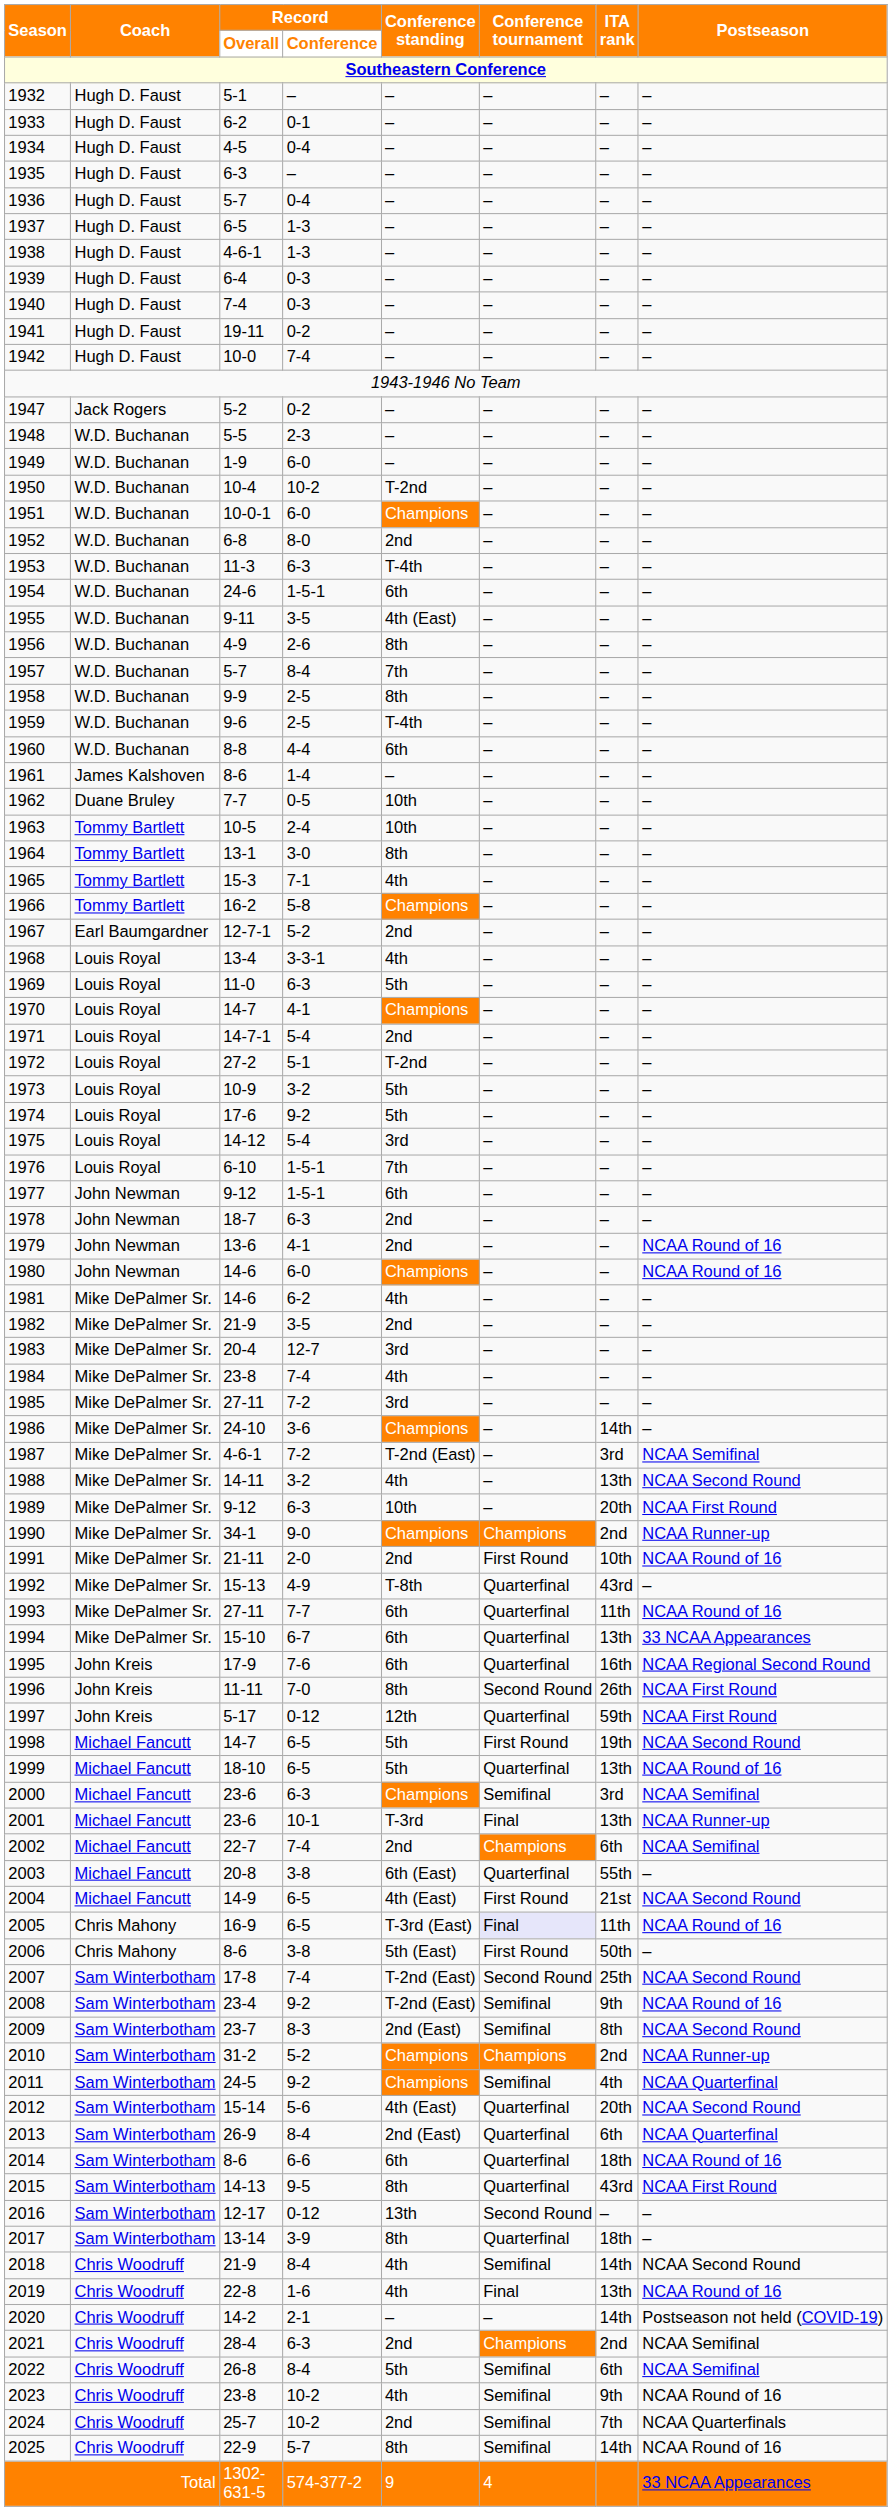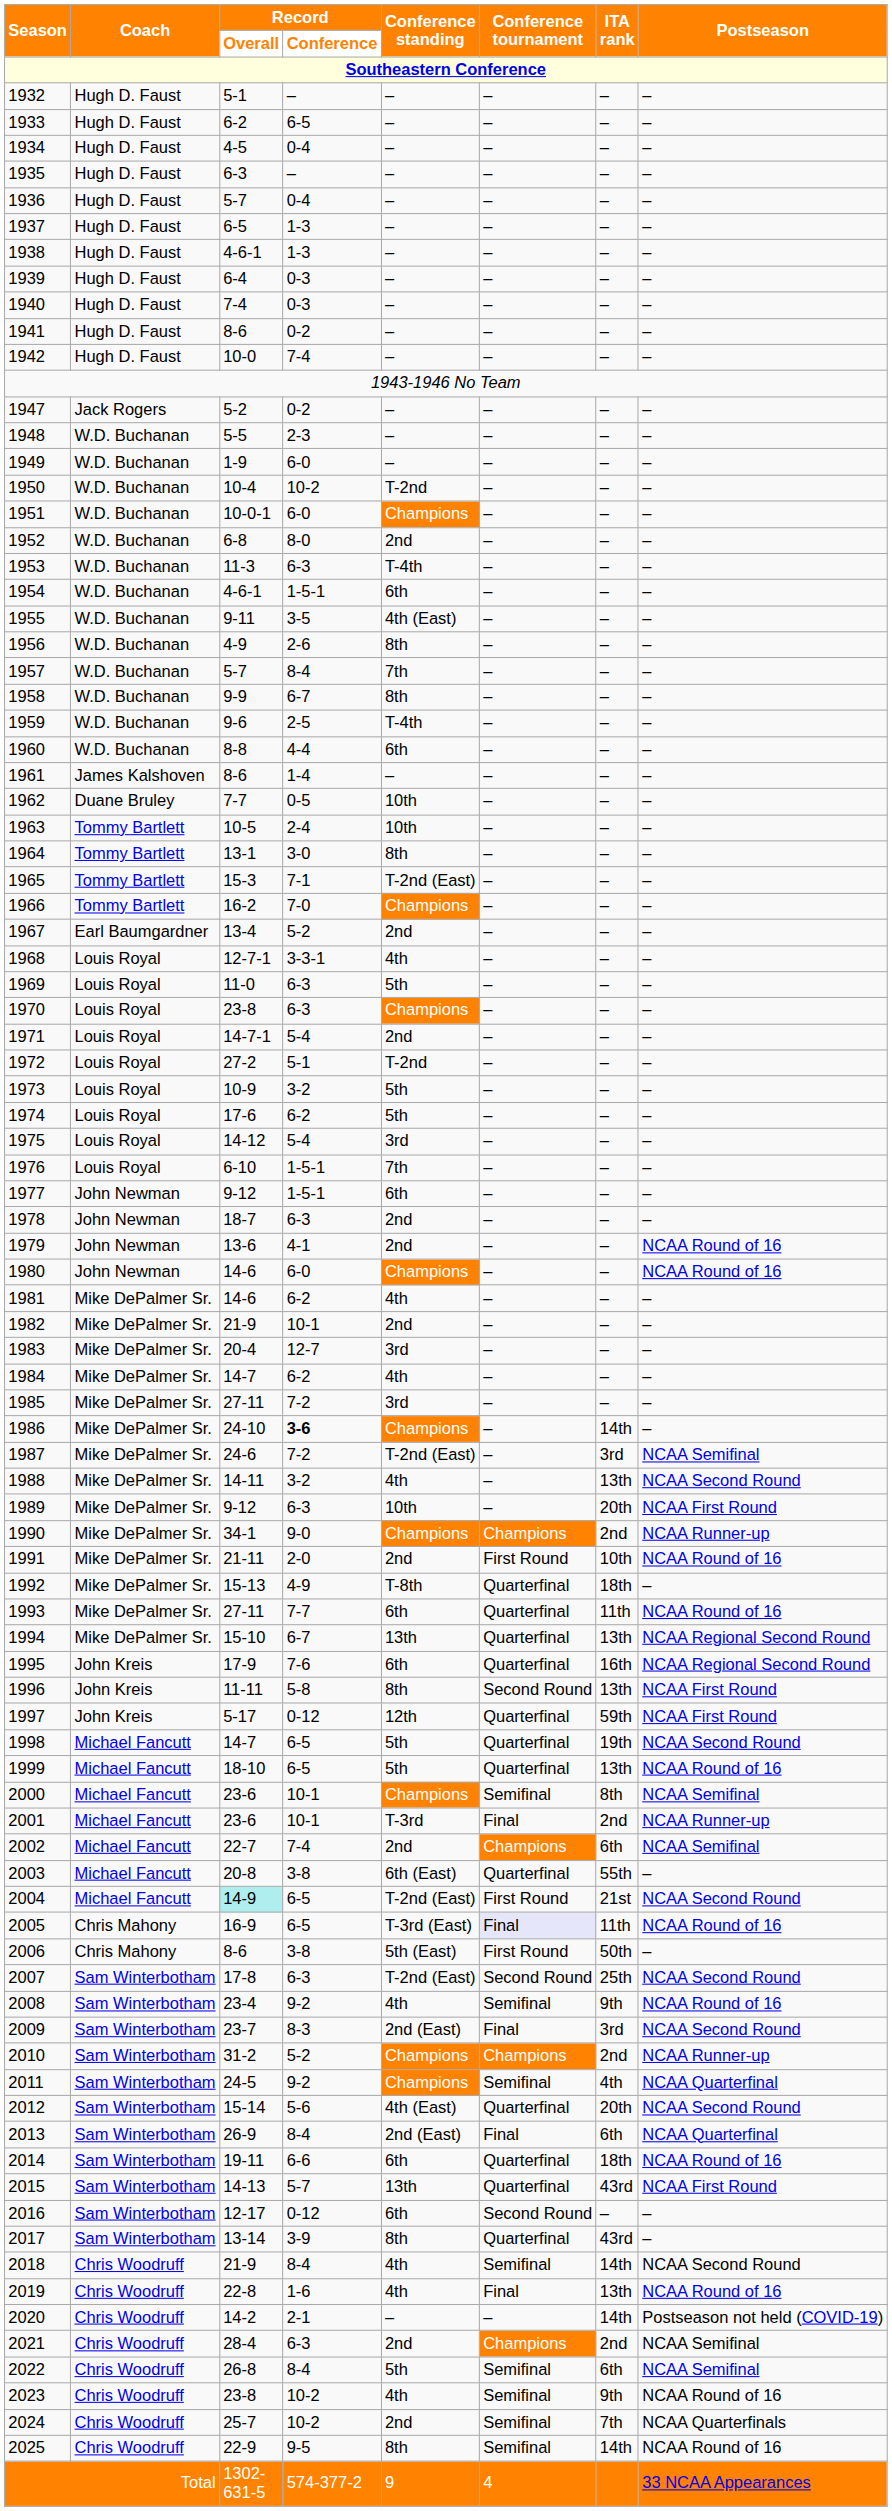1933 | column 4: 0-1 -> 6-5
1941 | column 3: 19-11 -> 8-6
1954 | column 3: 24-6 -> 4-6-1
1958 | column 4: 2-5 -> 6-7
1965 | Conference standing: 4th -> T-2nd (East)
1966 | column 4: 5-8 -> 7-0
1967 | column 3: 12-7-1 -> 13-4
1968 | column 3: 13-4 -> 12-7-1
1970 | column 3: 14-7 -> 23-8
1970 | column 4: 4-1 -> 6-3
1974 | column 4: 9-2 -> 6-2
1982 | column 4: 3-5 -> 10-1
1984 | column 3: 23-8 -> 14-7
1984 | column 4: 7-4 -> 6-2
1986 | column 4: normal -> bold
1987 | column 3: 4-6-1 -> 24-6
1992 | ITA rank: 43rd -> 18th
1994 | Conference standing: 6th -> 13th
1994 | Postseason: 33 NCAA Appearances -> NCAA Regional Second Round
1996 | column 4: 7-0 -> 5-8
1996 | ITA rank: 26th -> 13th
1998 | Conference tournament: First Round -> Quarterfinal
2000 | column 4: 6-3 -> 10-1
2000 | ITA rank: 3rd -> 8th
2001 | ITA rank: 13th -> 2nd
2004 | column 3: no background -> paleturquoise background
2004 | Conference standing: 4th (East) -> T-2nd (East)
2007 | column 4: 7-4 -> 6-3
2008 | Conference standing: T-2nd (East) -> 4th
2009 | Conference tournament: Semifinal -> Final
2009 | ITA rank: 8th -> 3rd
2013 | Conference tournament: Quarterfinal -> Final
2014 | column 3: 8-6 -> 19-11
2015 | column 4: 9-5 -> 5-7
2015 | Conference standing: 8th -> 13th
2016 | Conference standing: 13th -> 6th
2017 | ITA rank: 18th -> 43rd
2025 | column 4: 5-7 -> 9-5
